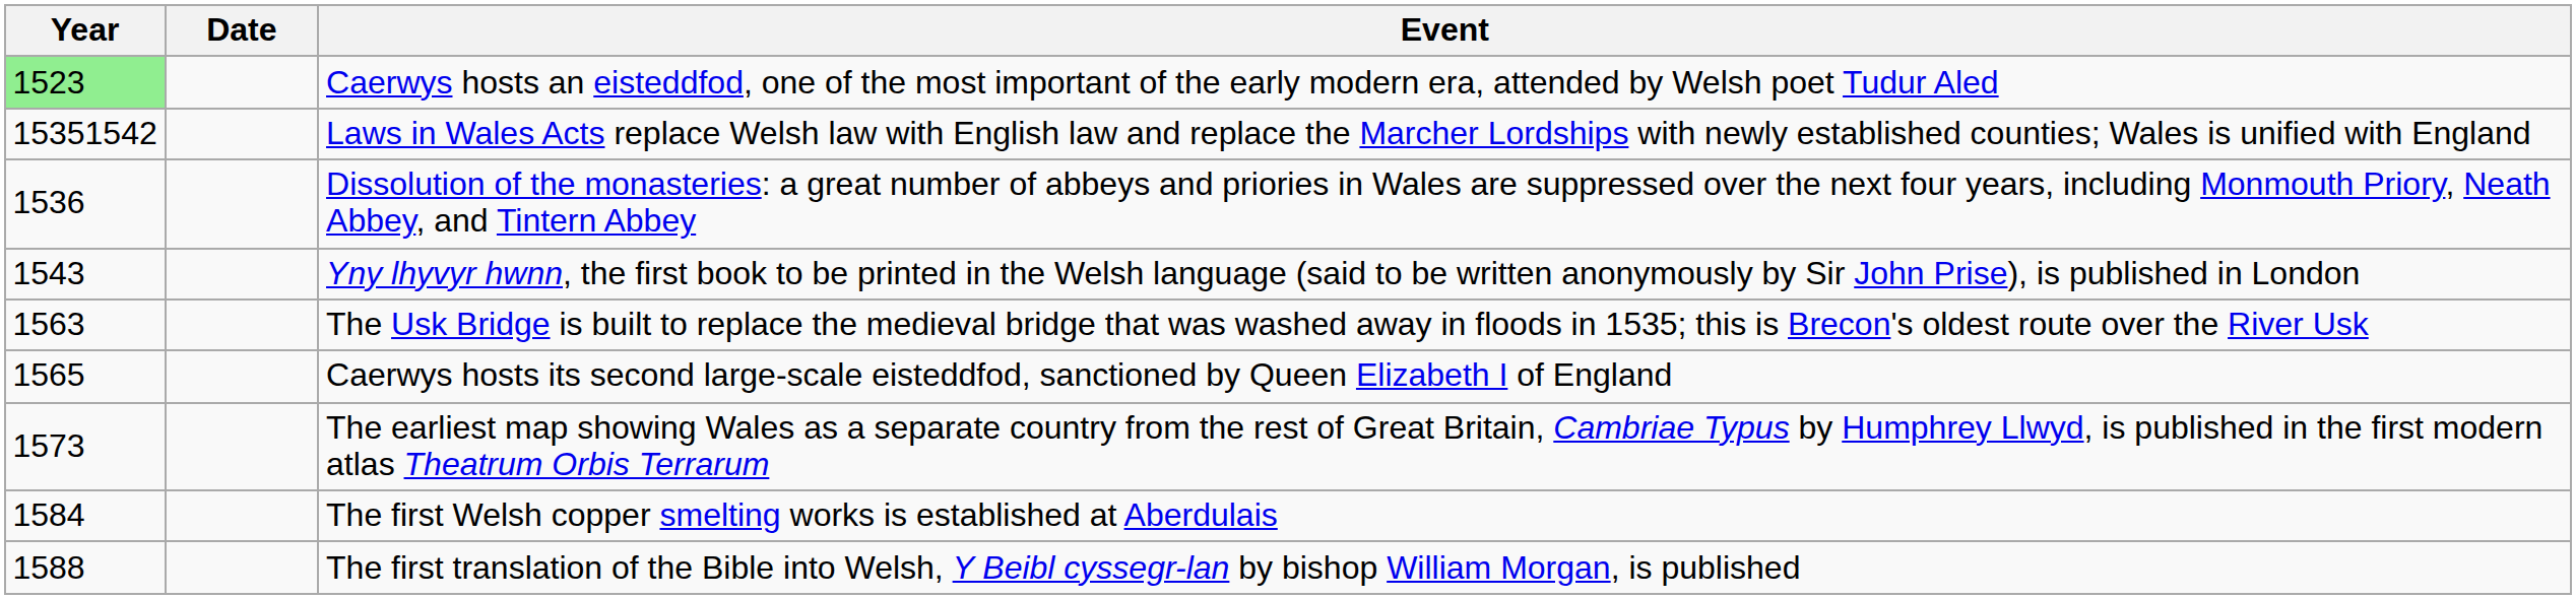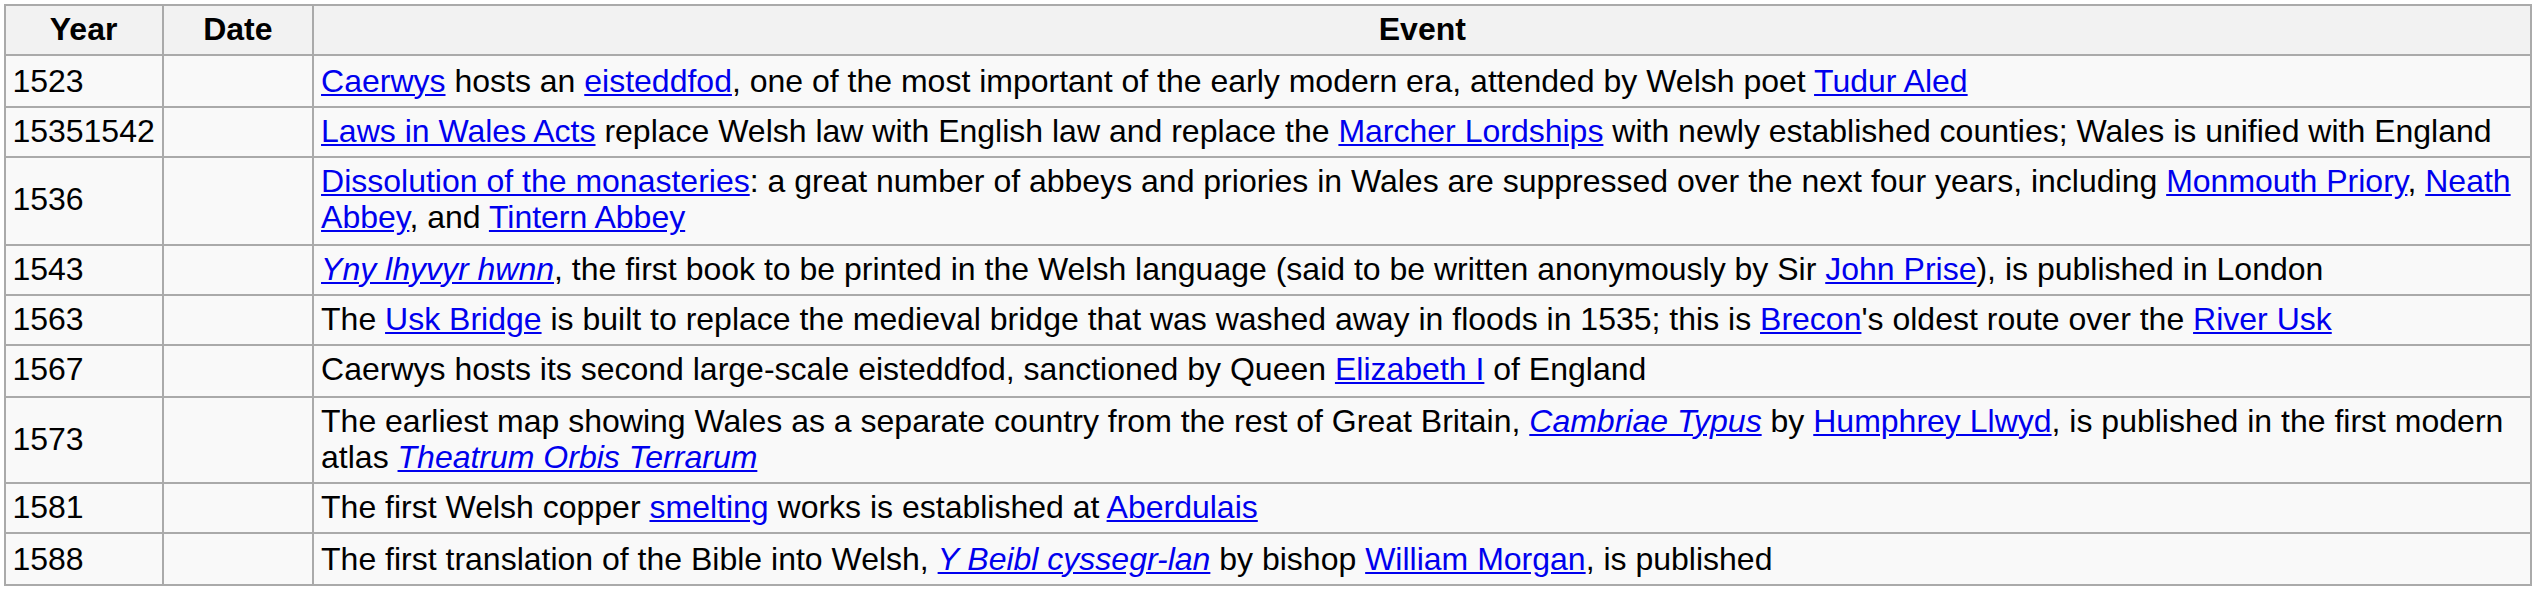row 2 | Year: lightgreen background -> no background
row 7 | Year: 1565 -> 1567
row 9 | Year: 1584 -> 1581
